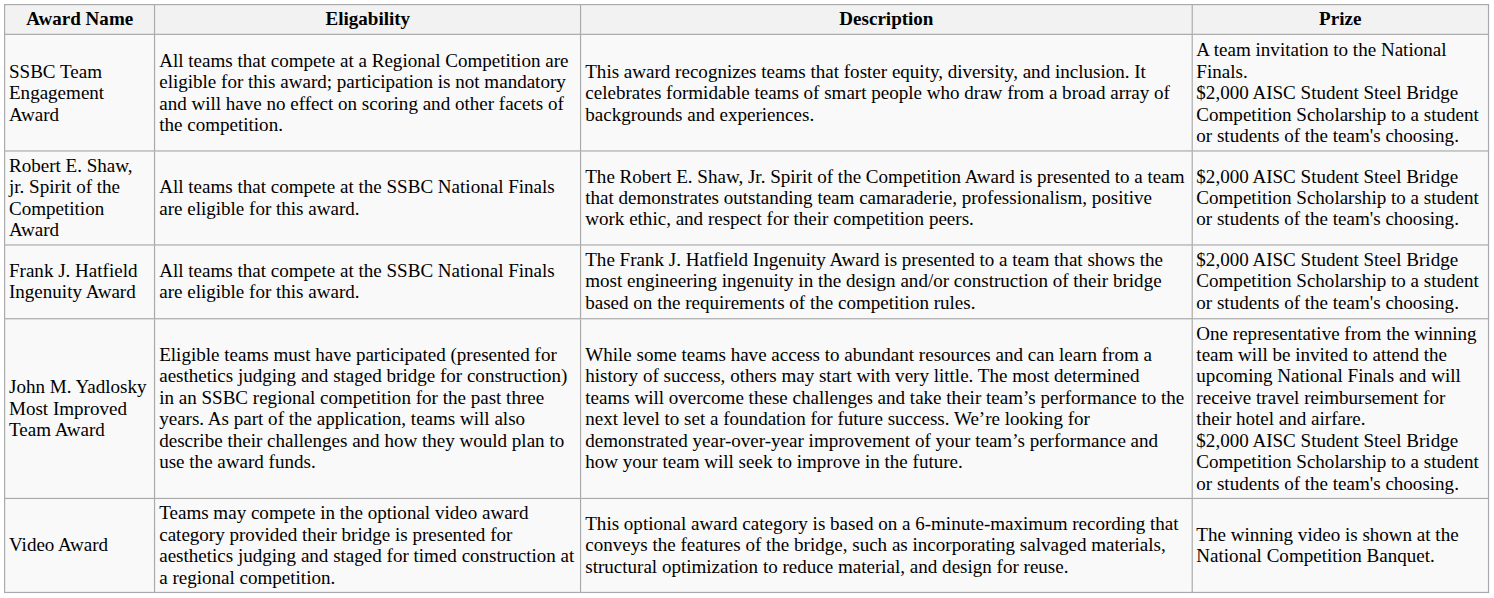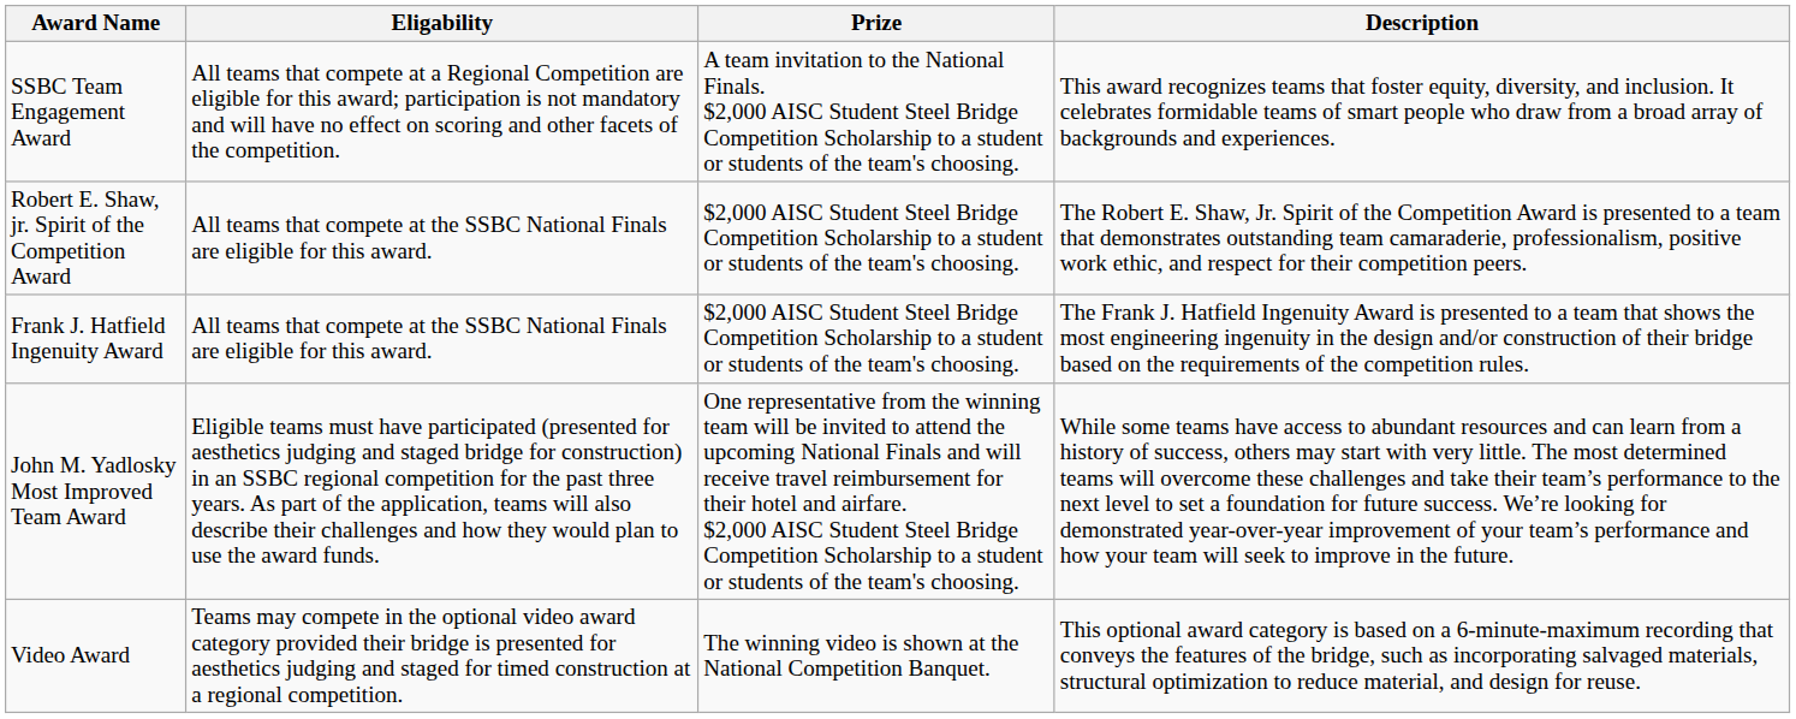columns swapped: Description <-> Prize
